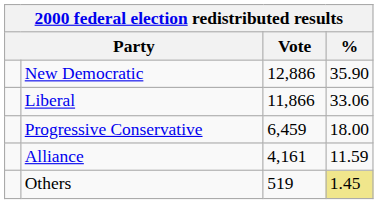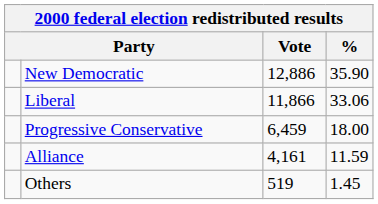Others | %: khaki background -> no background
